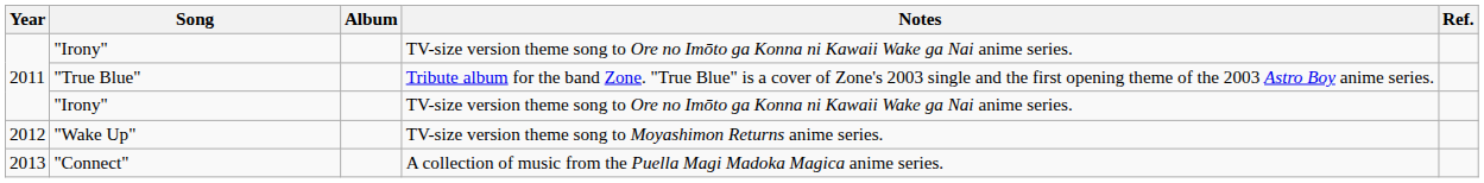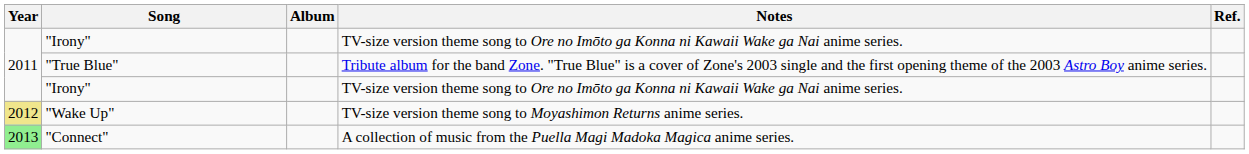"Wake Up" | Year: no background -> khaki background
"Connect" | Year: no background -> lightgreen background
